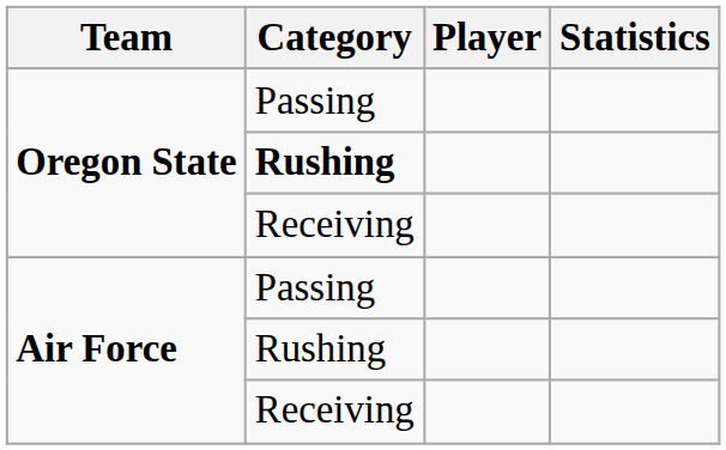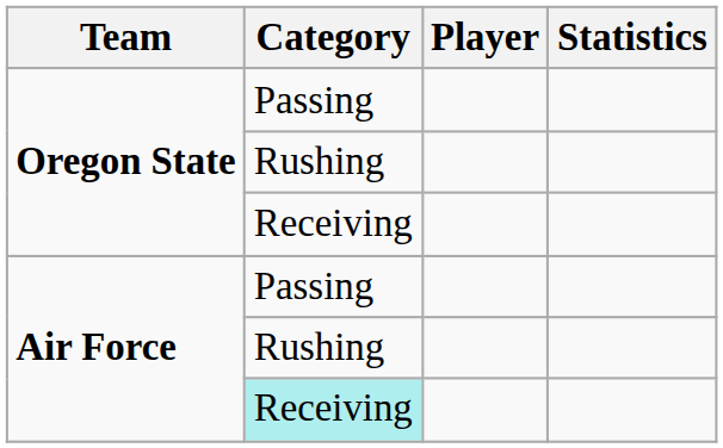Oregon State / Rushing | Category: bold -> normal
Air Force / Receiving | Category: no background -> paleturquoise background
